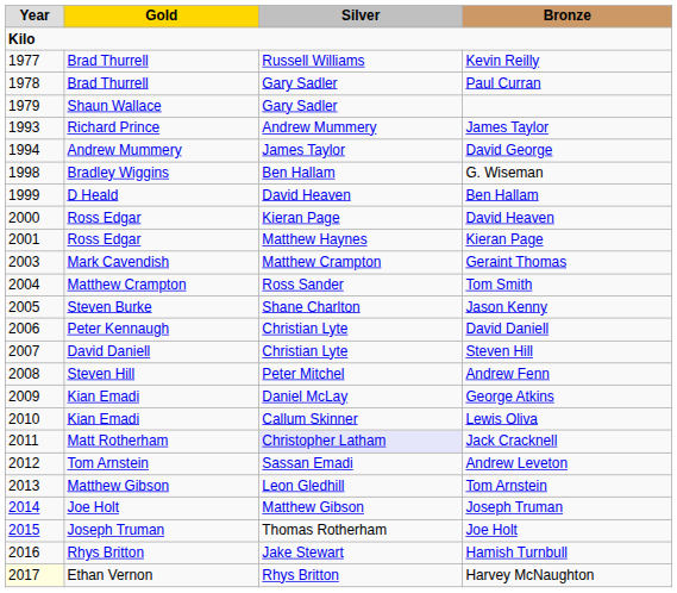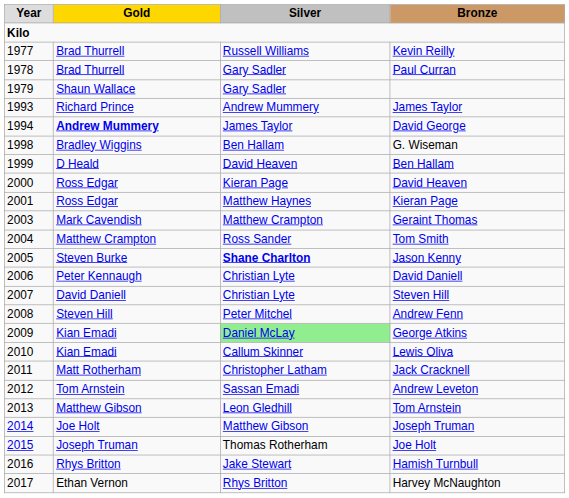David George | column 2: normal -> bold
Jason Kenny | column 3: normal -> bold
George Atkins | column 3: no background -> lightgreen background
Jack Cracknell | column 3: lavender background -> no background
Harvey McNaughton | column 1: lightyellow background -> no background
